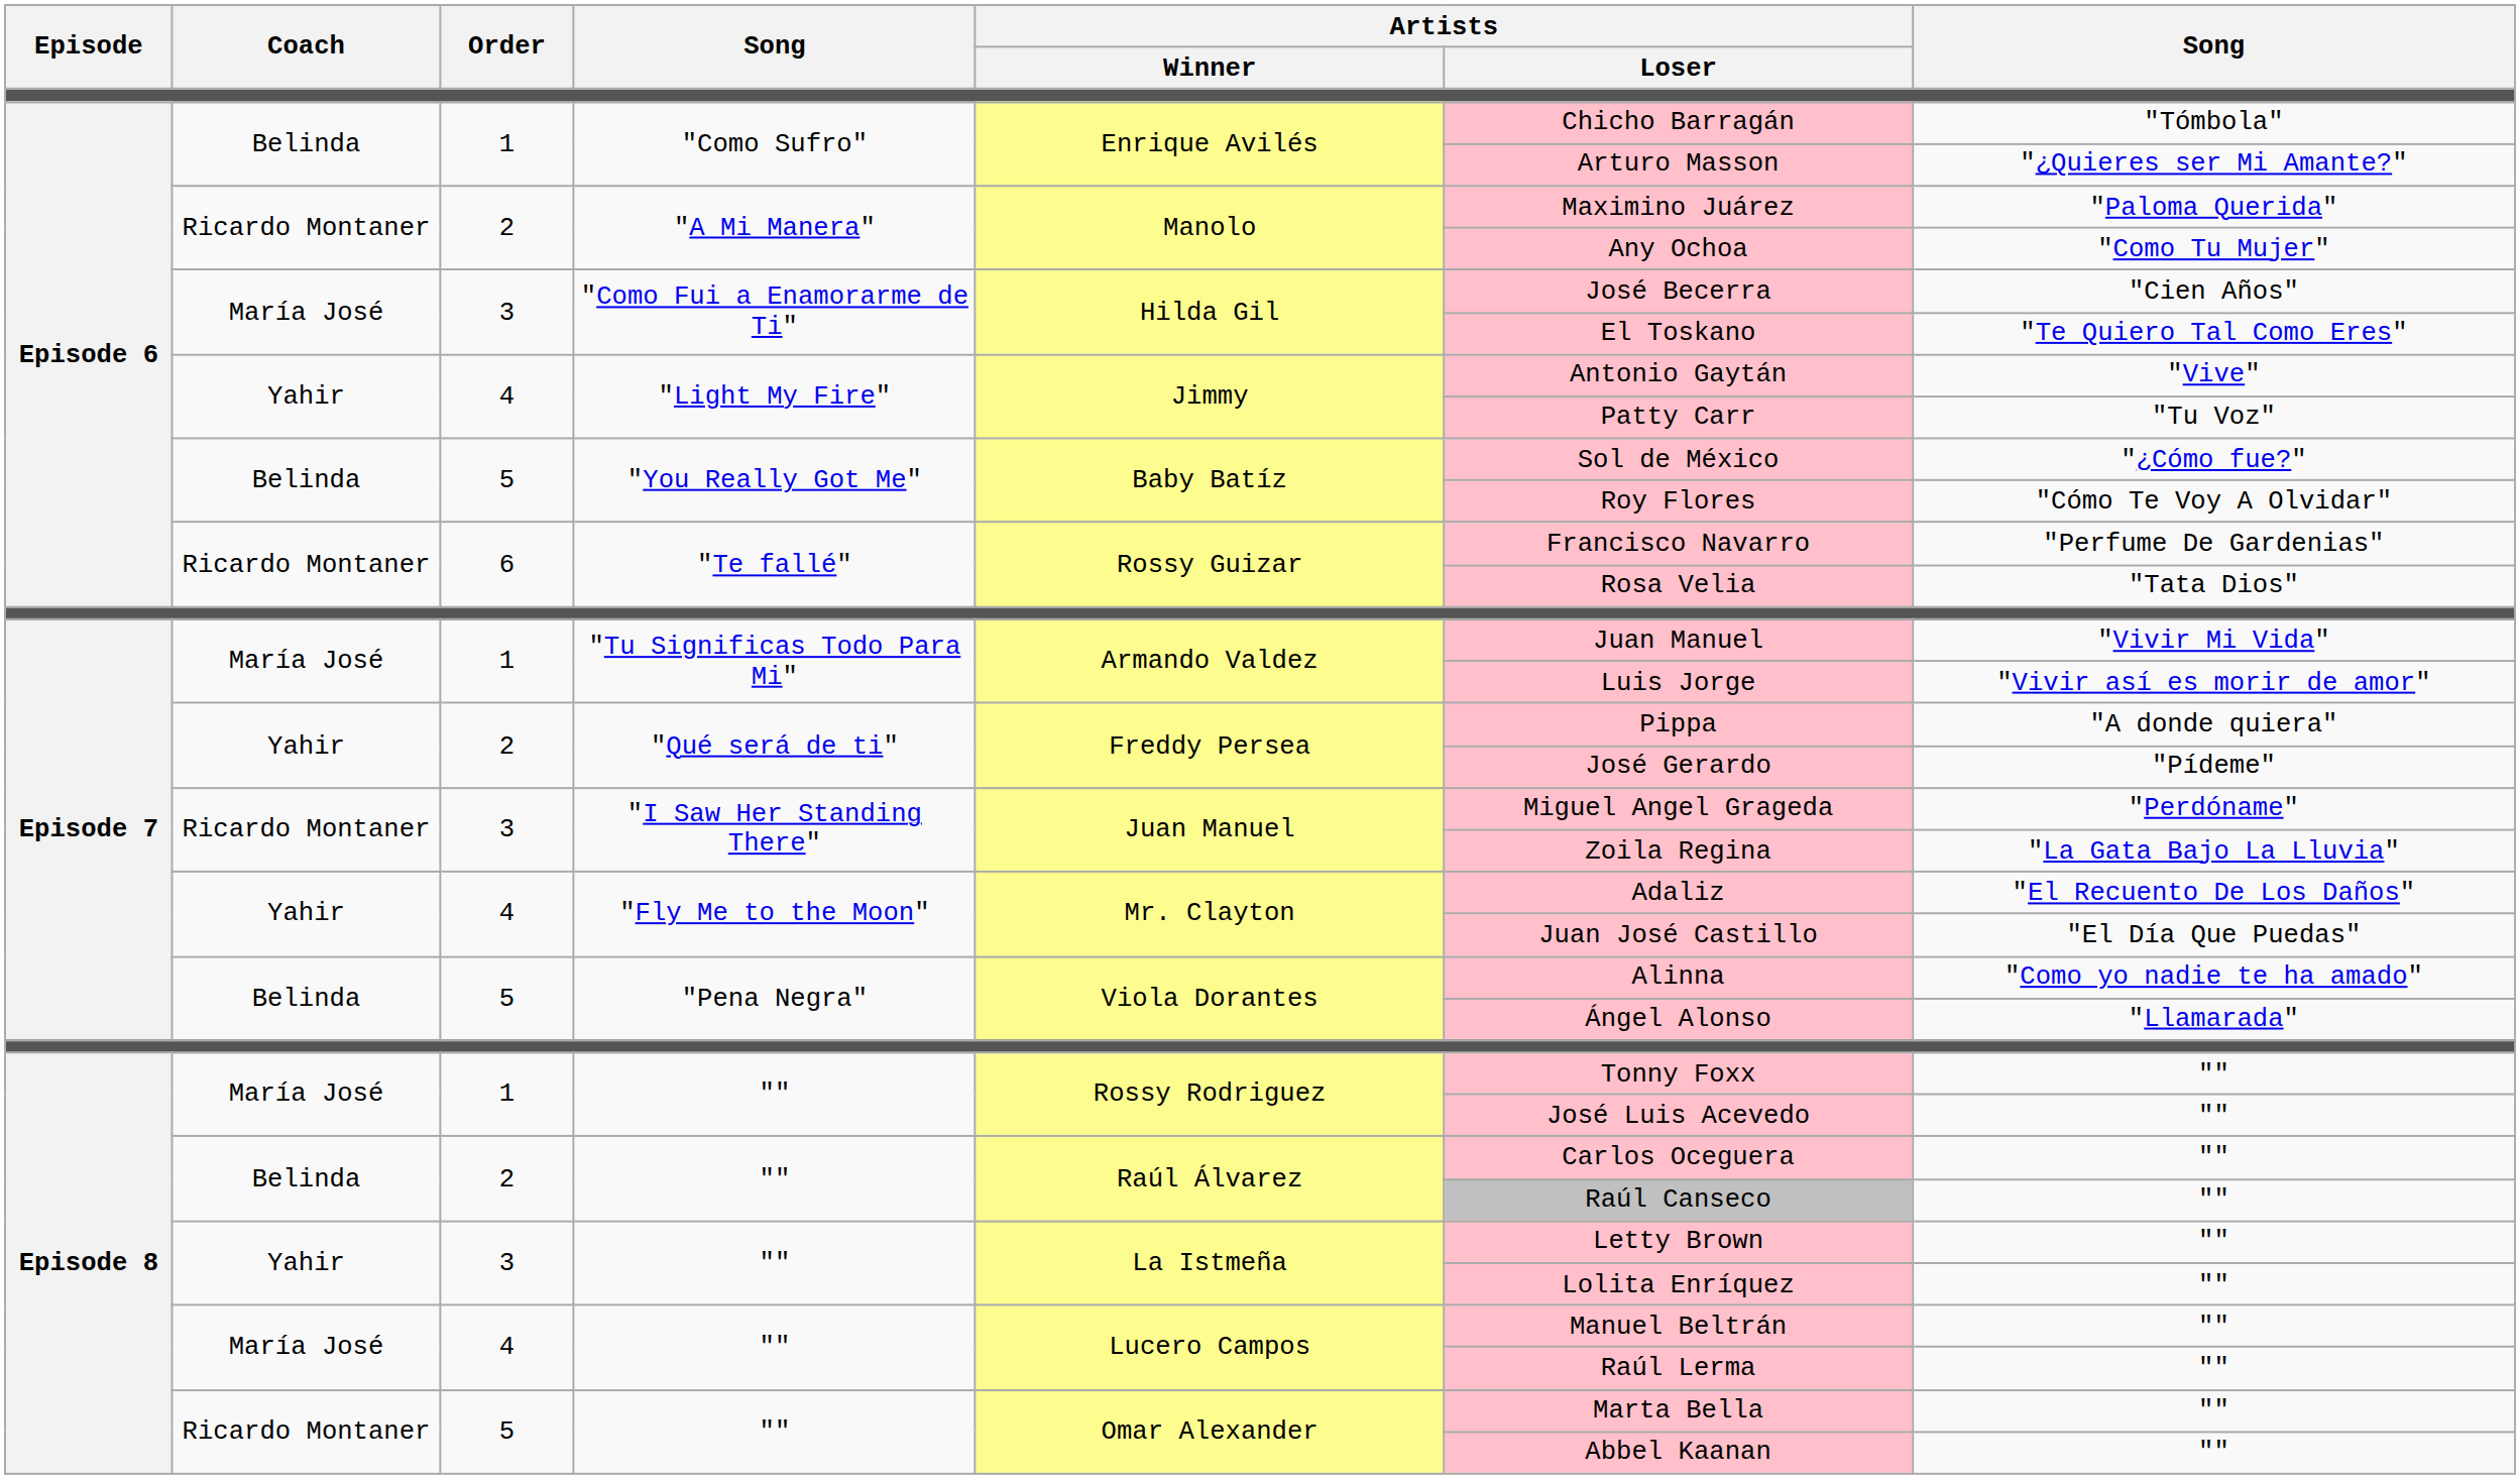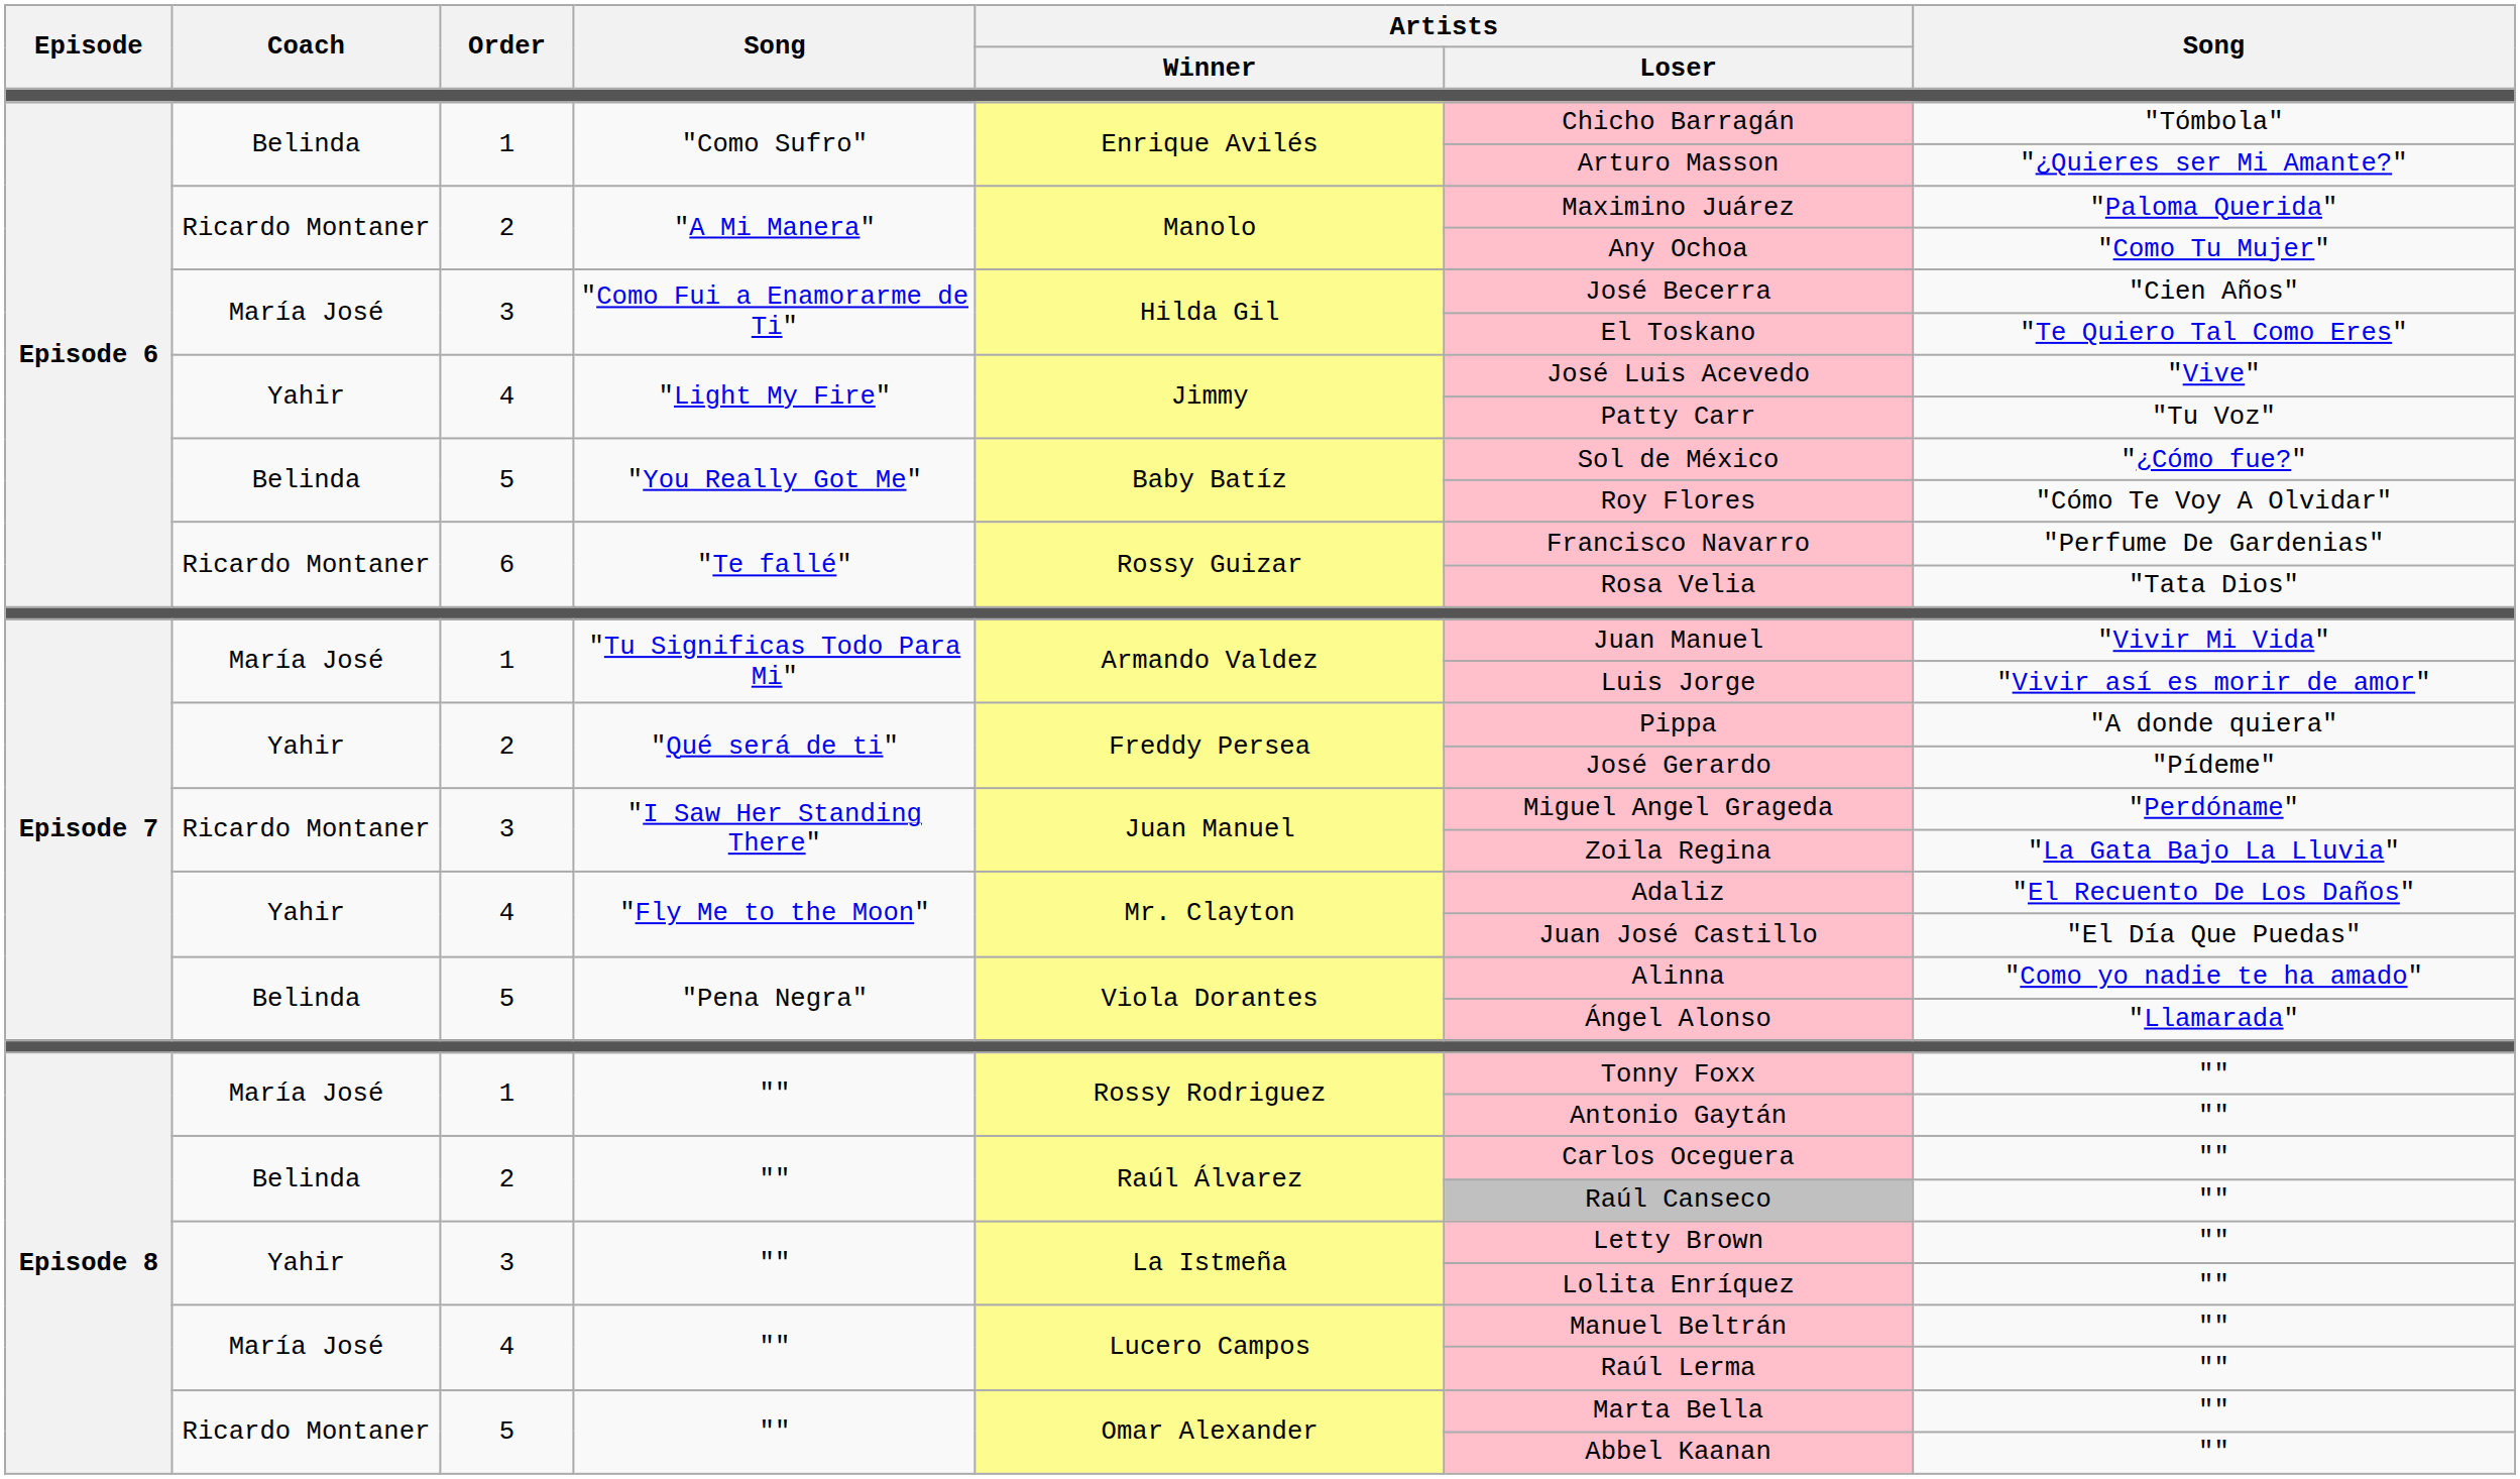row 10 | Artists / Loser: Antonio Gaytán -> José Luis Acevedo
row 29 | Artists / Loser: José Luis Acevedo -> Antonio Gaytán
